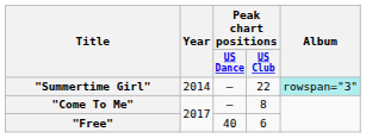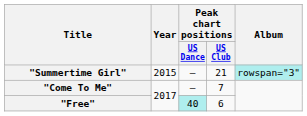"Summertime Girl" | Year: 2014 -> 2015
"Summertime Girl" | Peak chart positions / US Club: 22 -> 21
"Come To Me" | Peak chart positions / US Club: 8 -> 7
"Free" | Peak chart positions / US Dance: no background -> paleturquoise background
